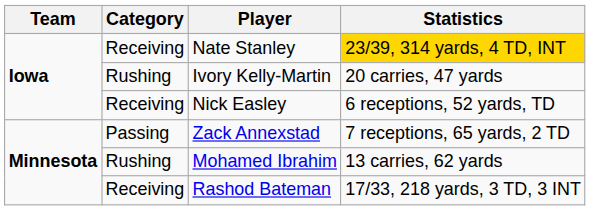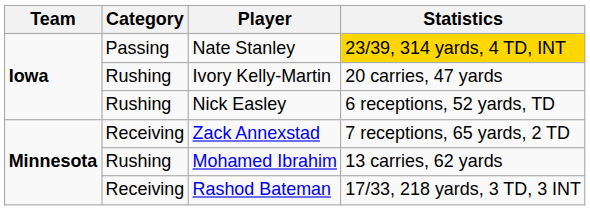Nate Stanley | Category: Receiving -> Passing
Nick Easley | Category: Receiving -> Rushing
Zack Annexstad | Category: Passing -> Receiving
